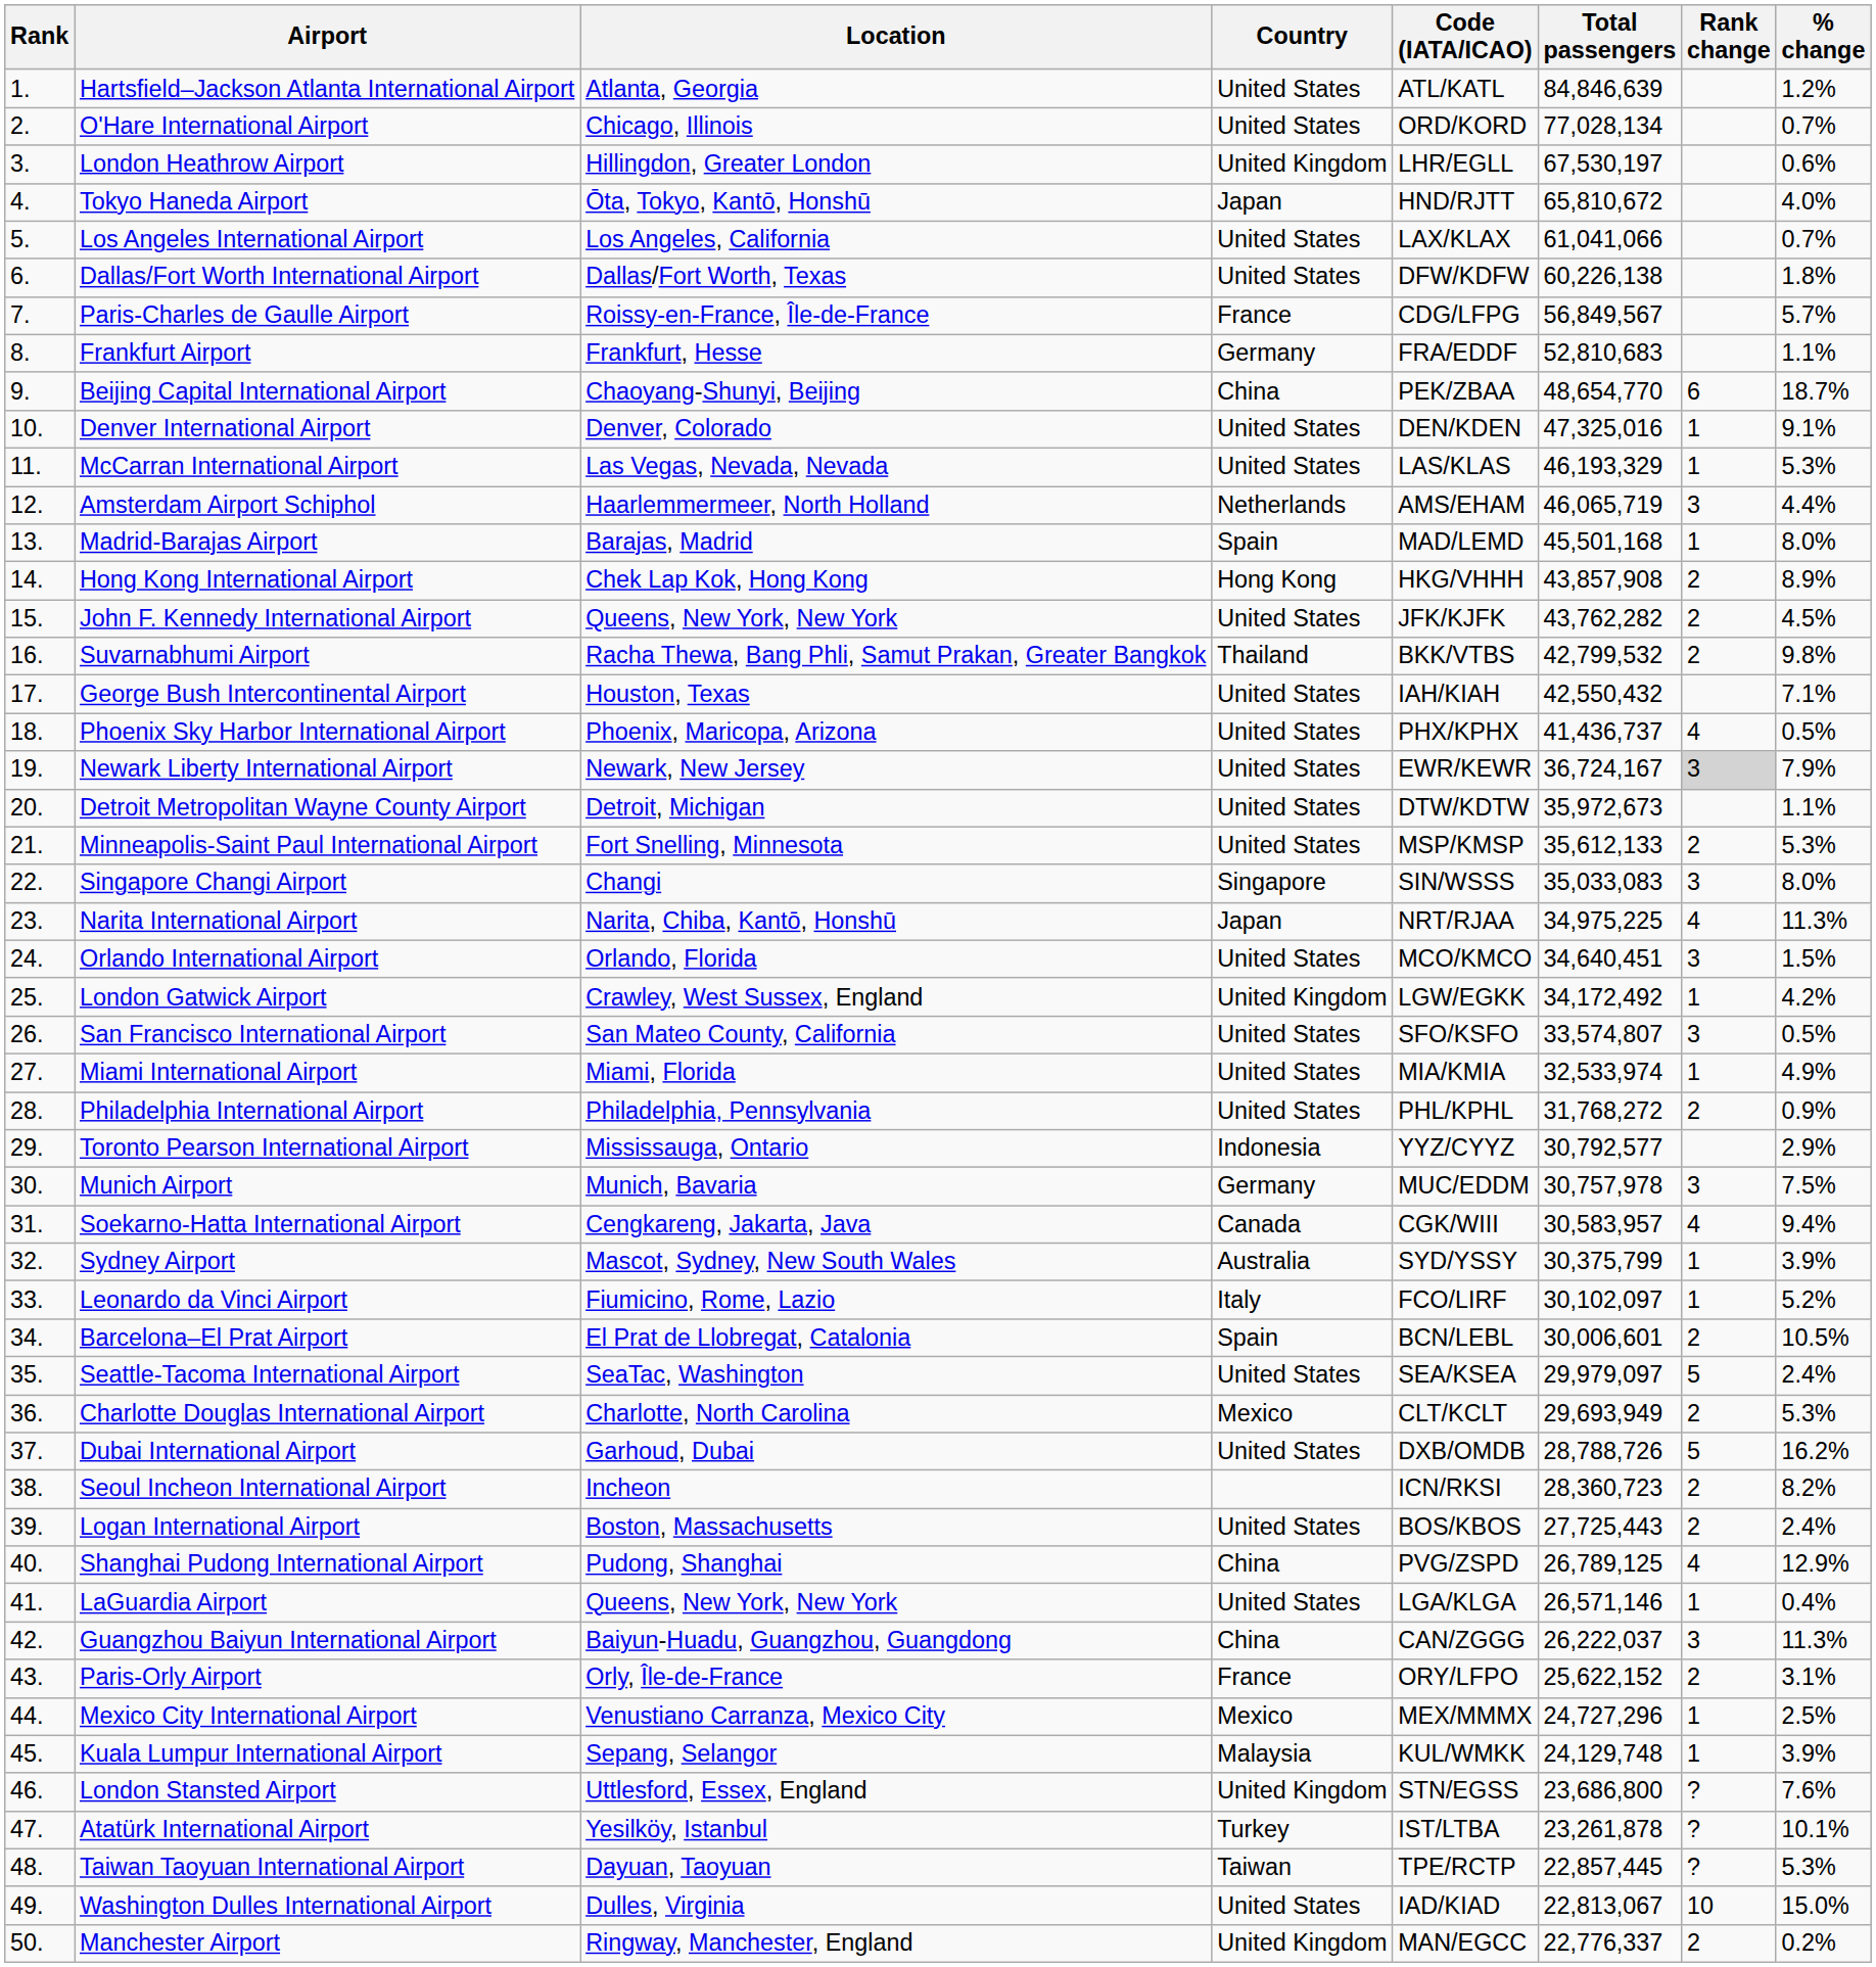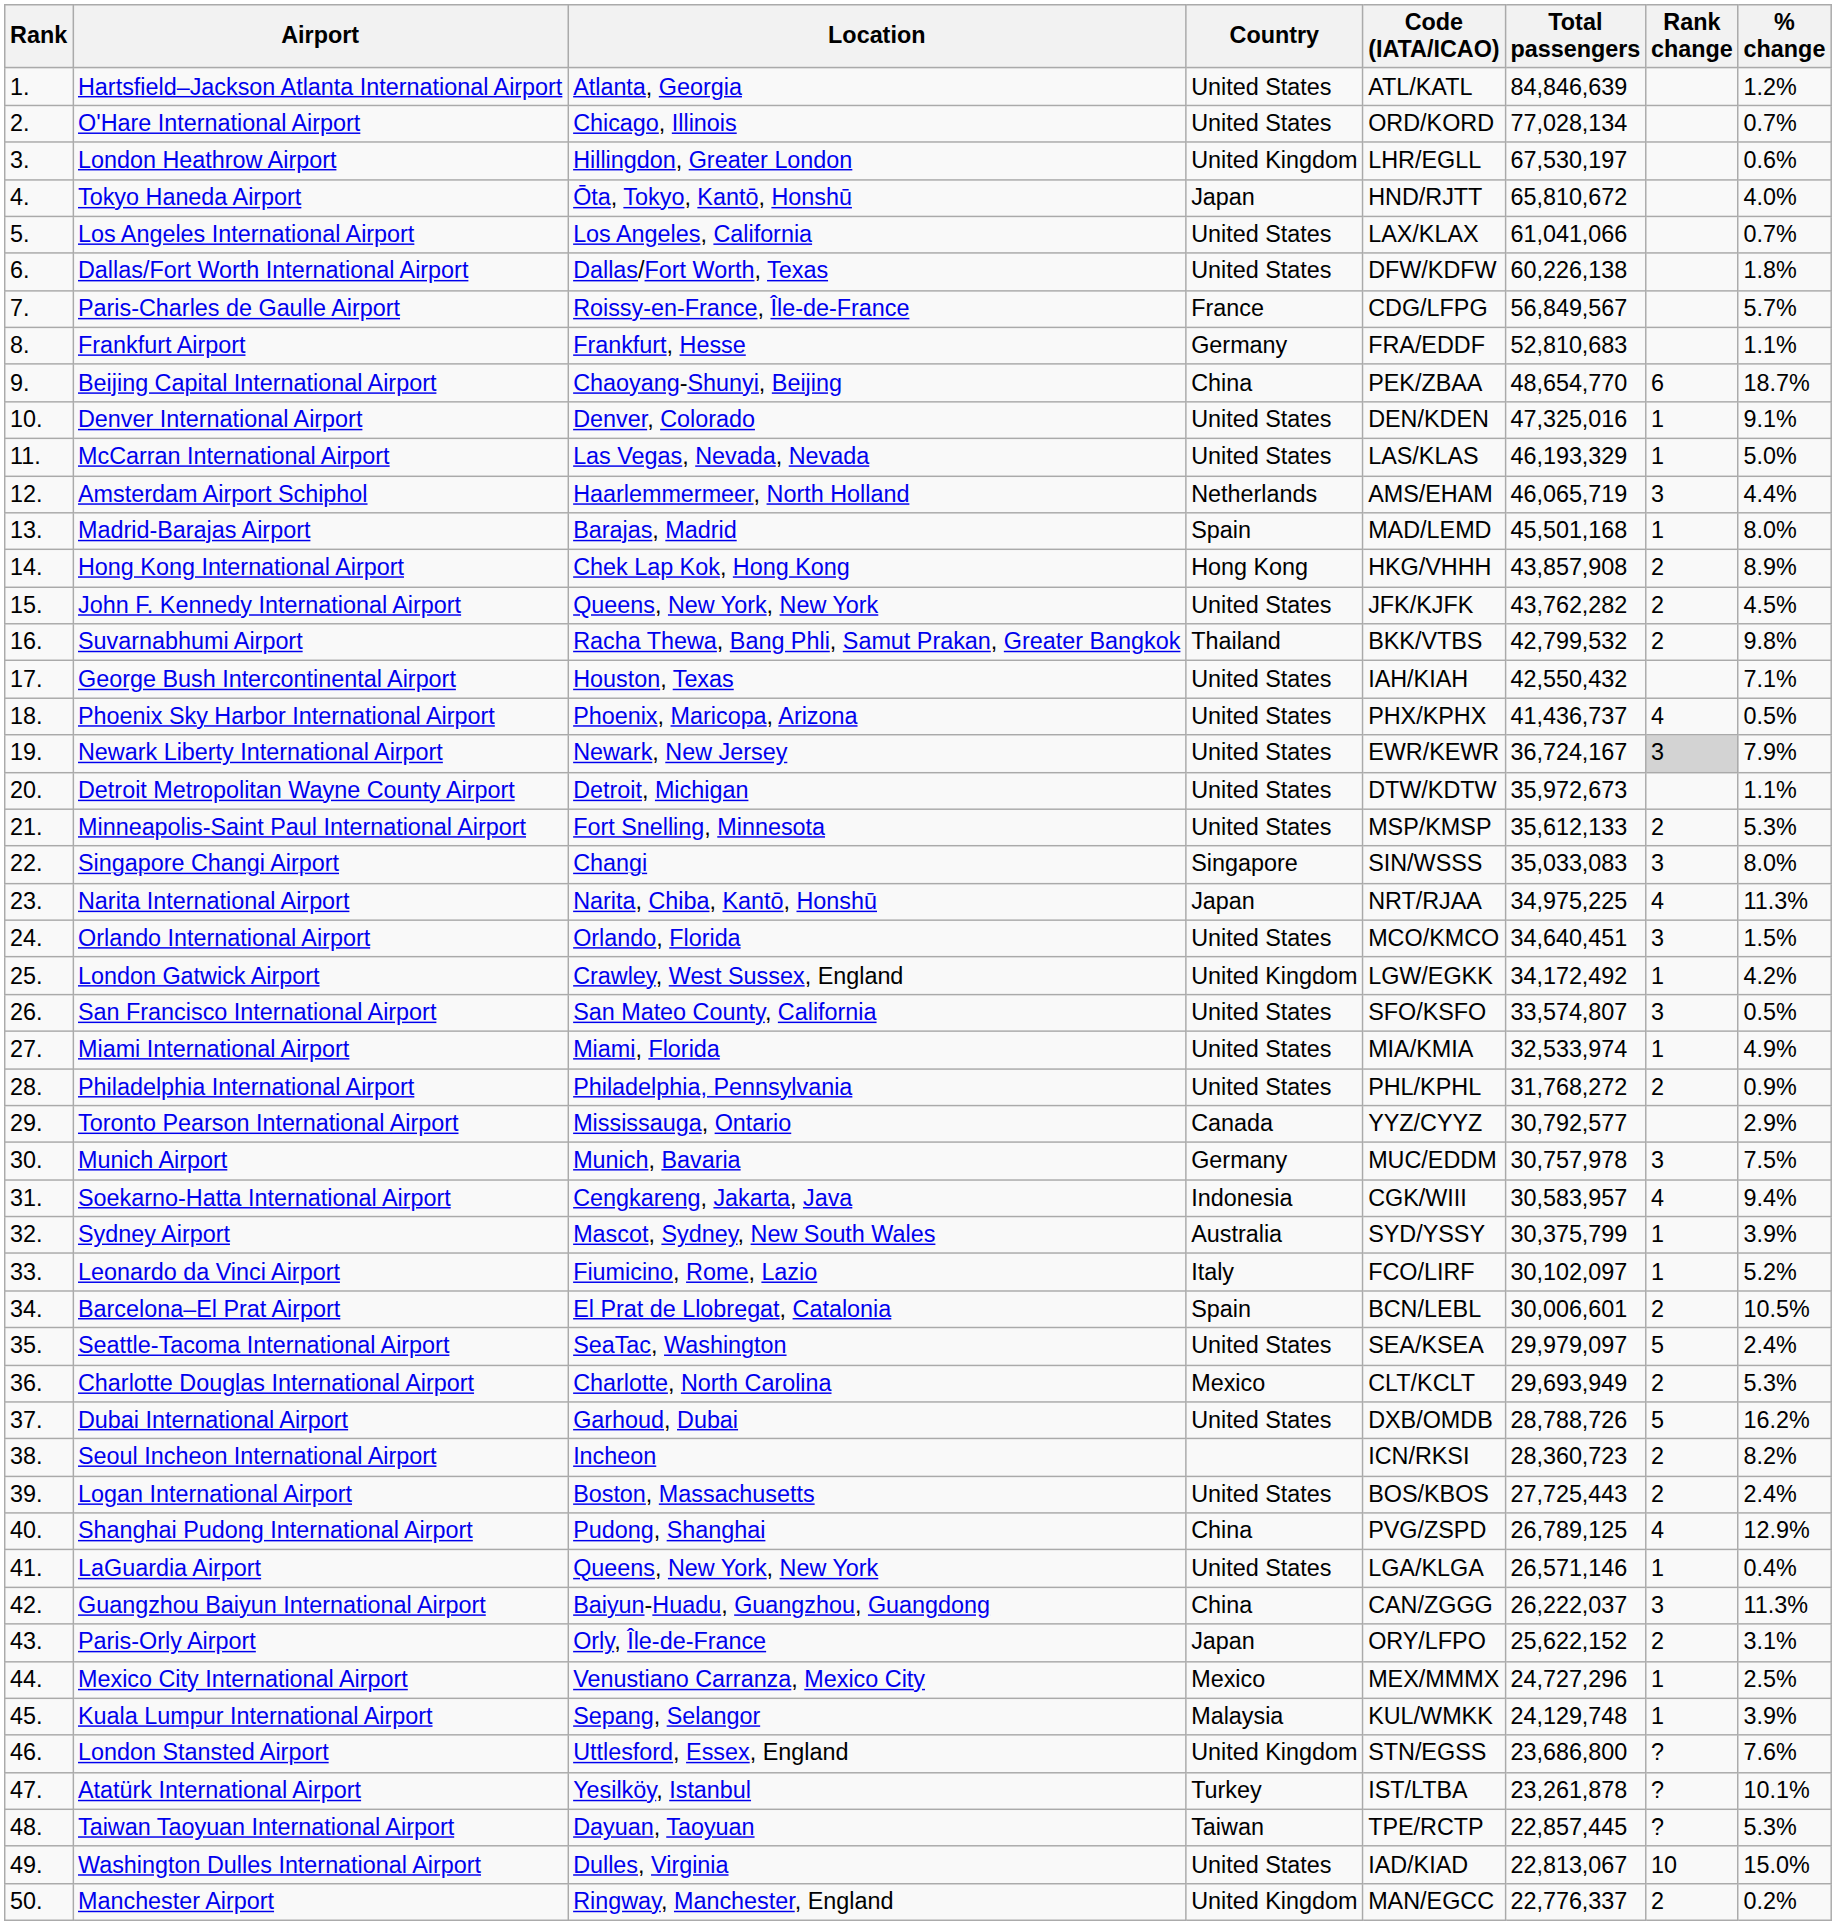McCarran International Airport | % change: 5.3% -> 5.0%
Toronto Pearson International Airport | Country: Indonesia -> Canada
Soekarno-Hatta International Airport | Country: Canada -> Indonesia
Paris-Orly Airport | Country: France -> Japan
